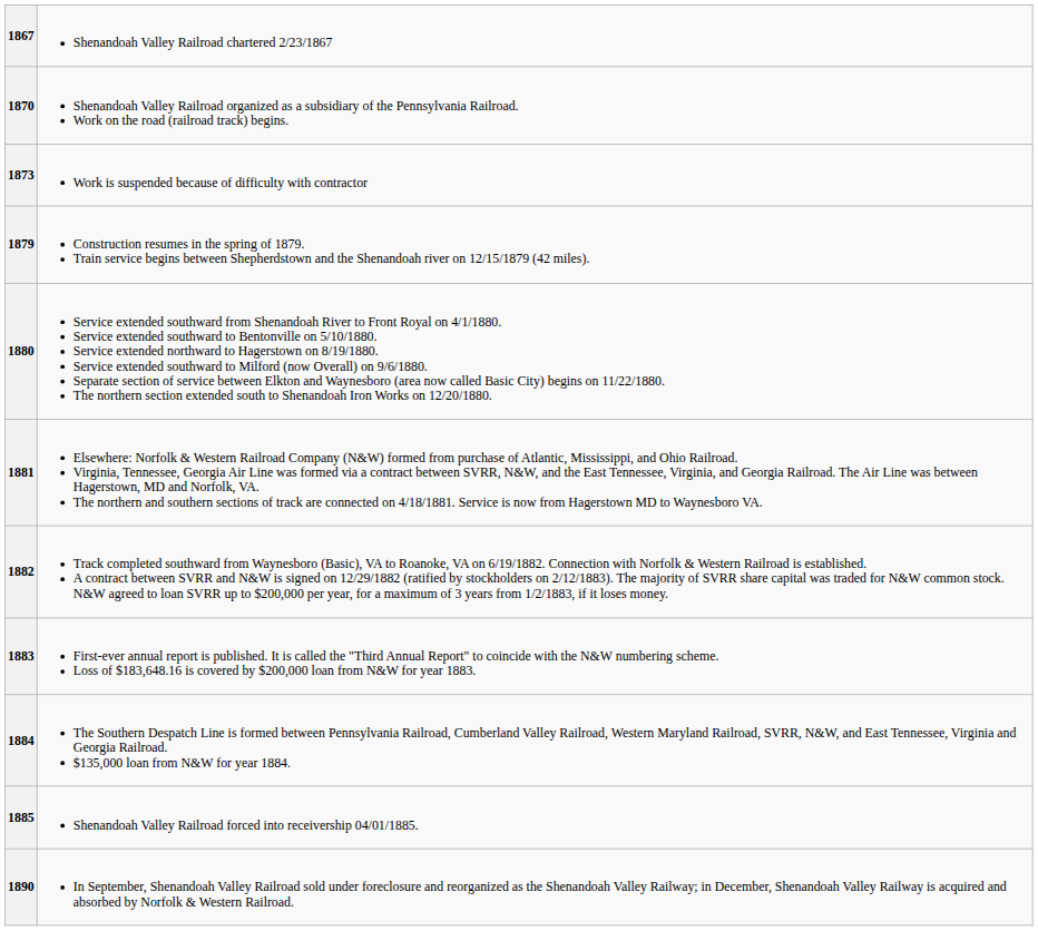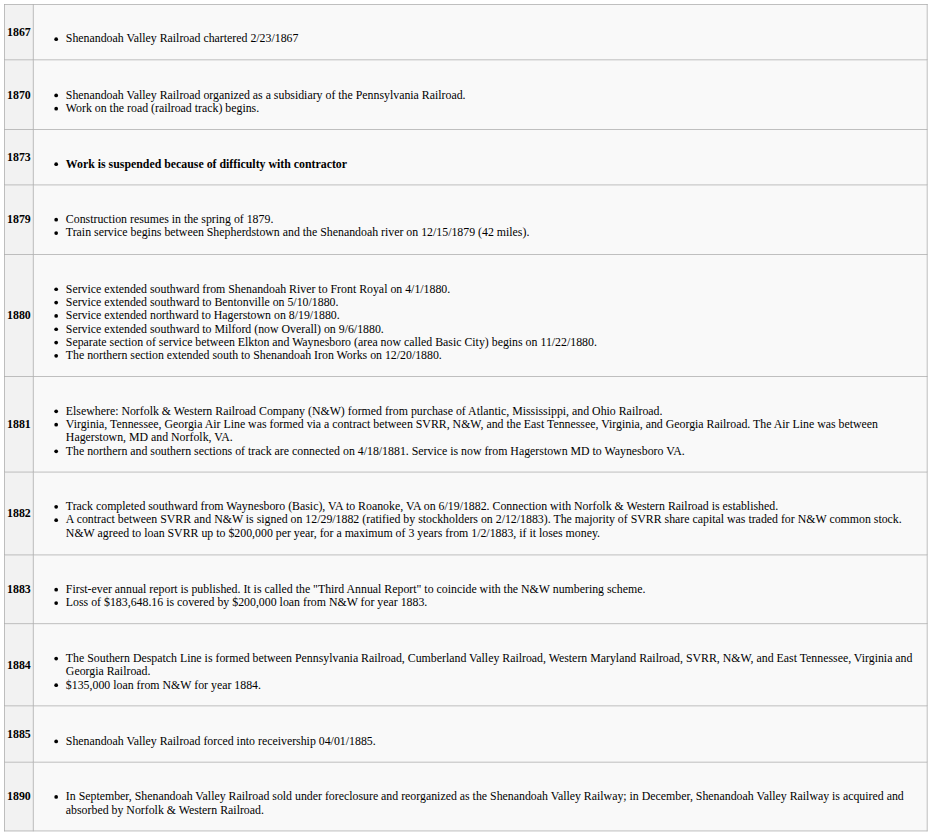1873 | column 2: normal -> bold
